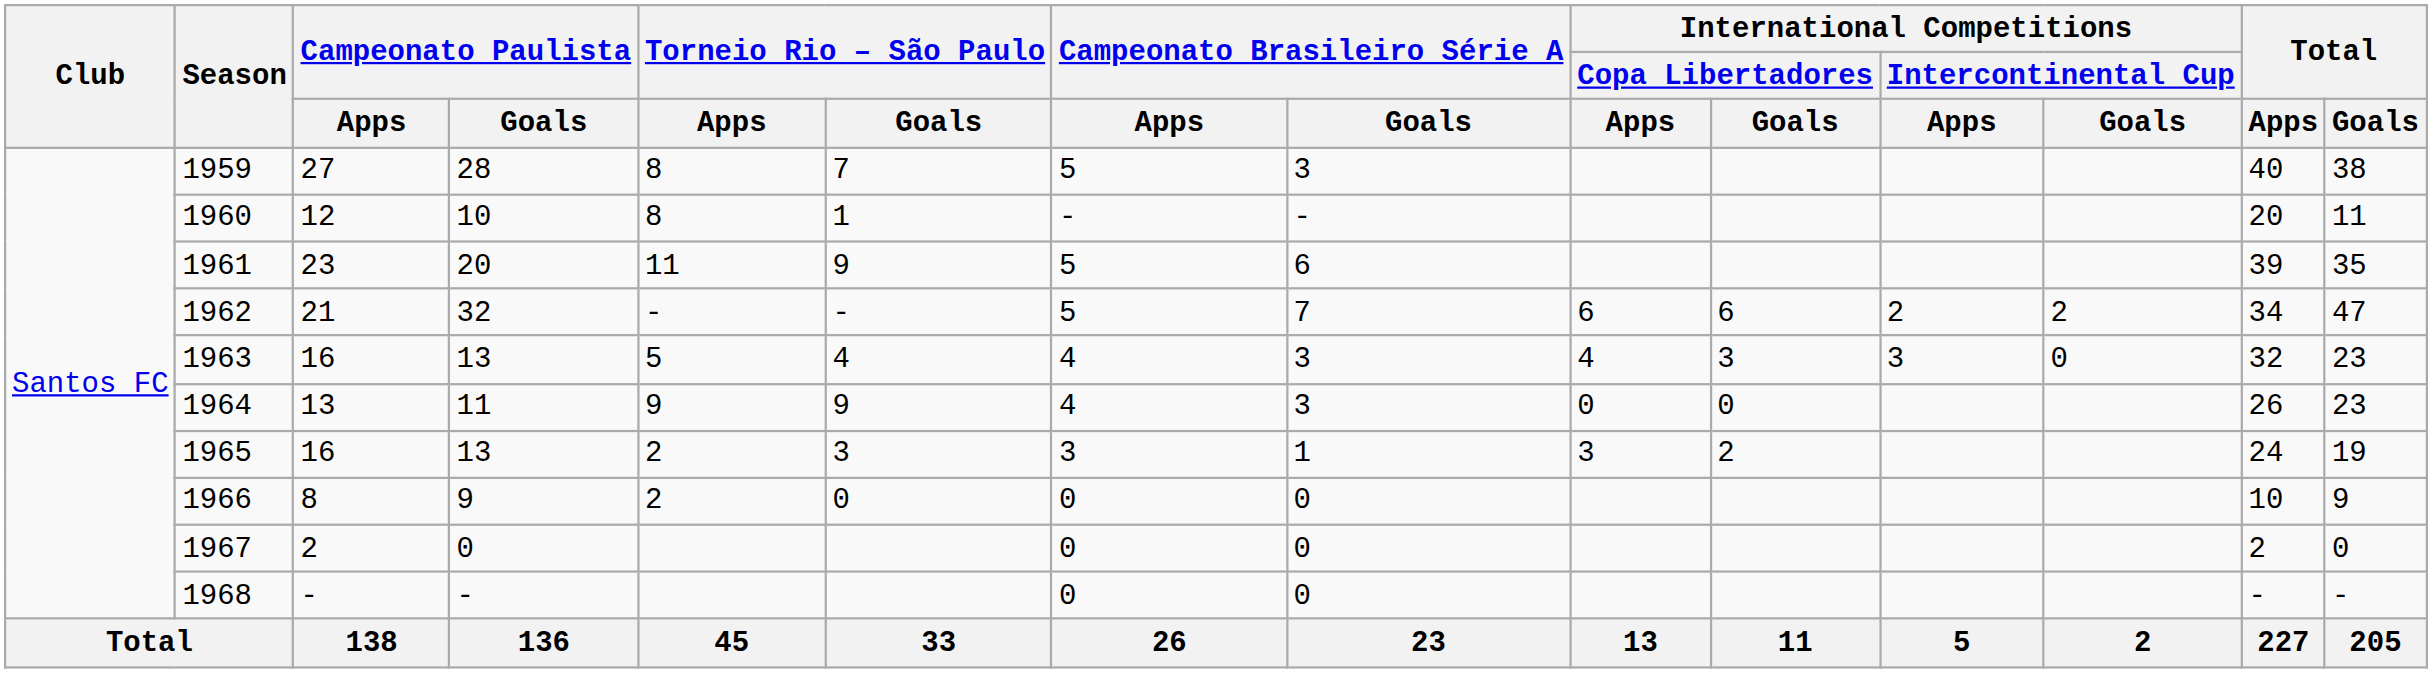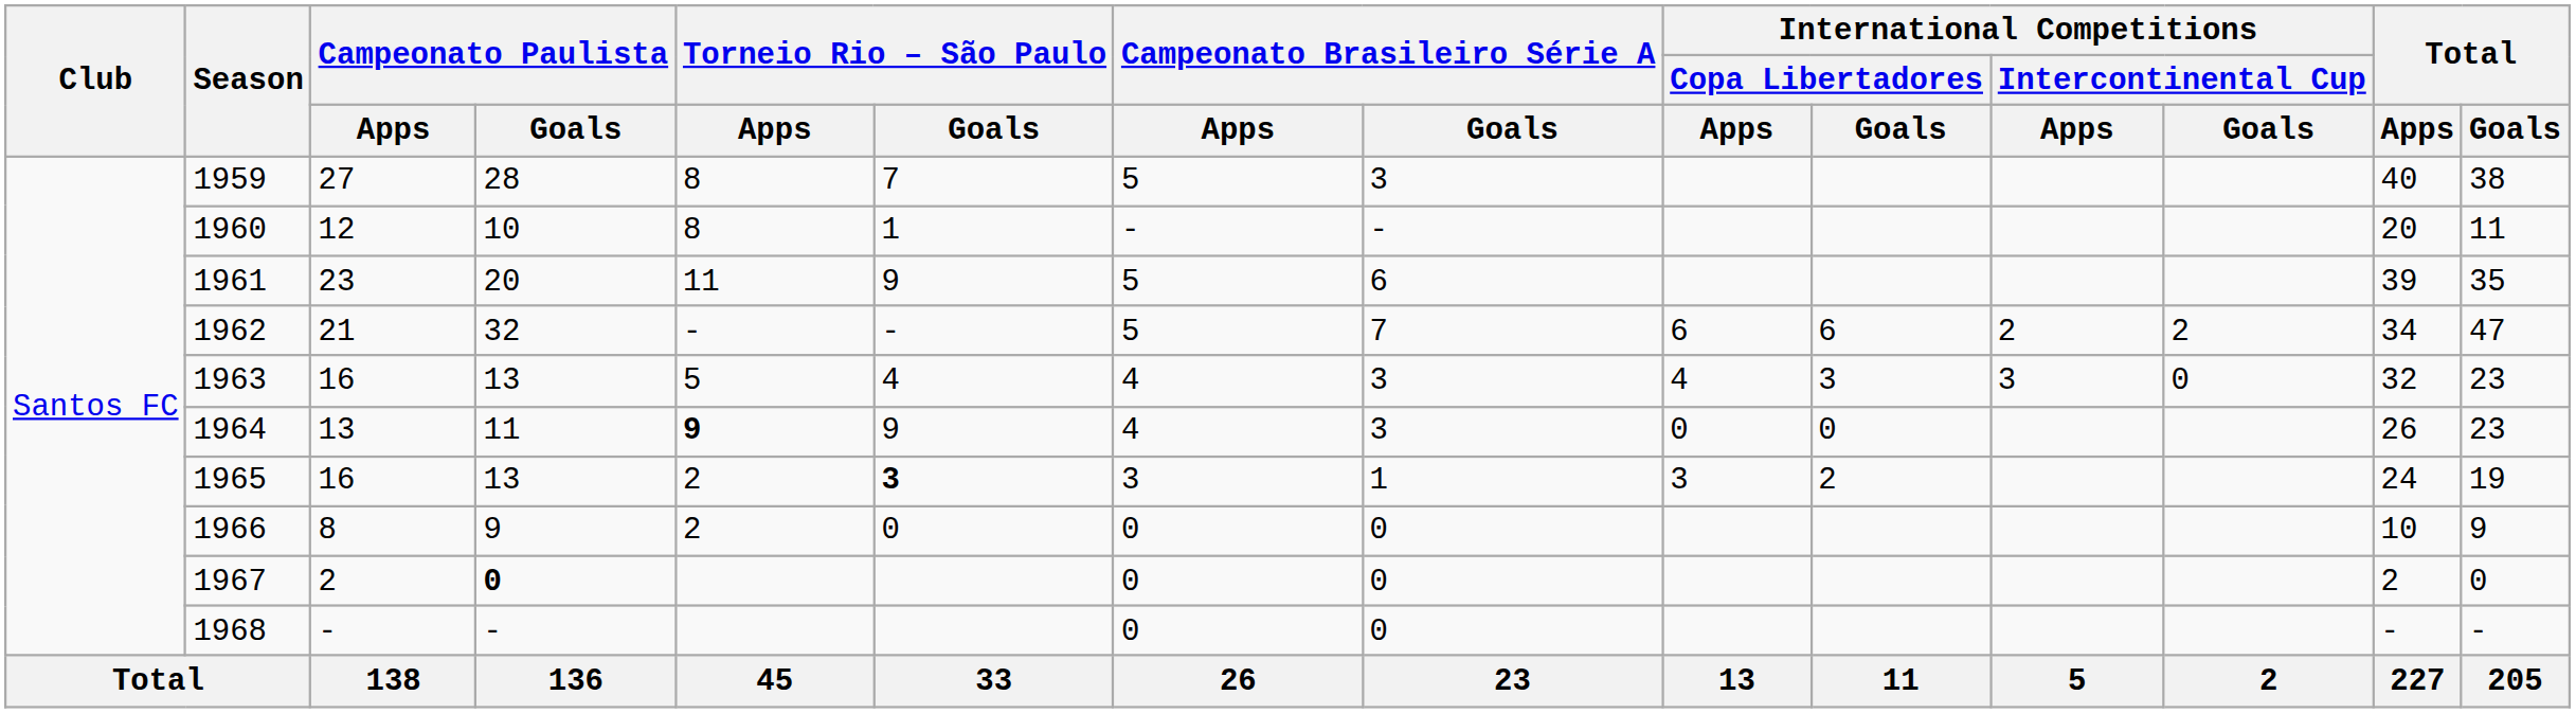1964 | Torneio Rio – São Paulo / Apps: normal -> bold
1965 | Torneio Rio – São Paulo / Goals: normal -> bold
1967 | Campeonato Paulista / Goals: normal -> bold
